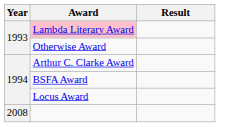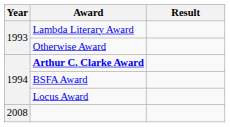Lambda Literary Award | Award: pink background -> no background
Arthur C. Clarke Award | Award: normal -> bold
